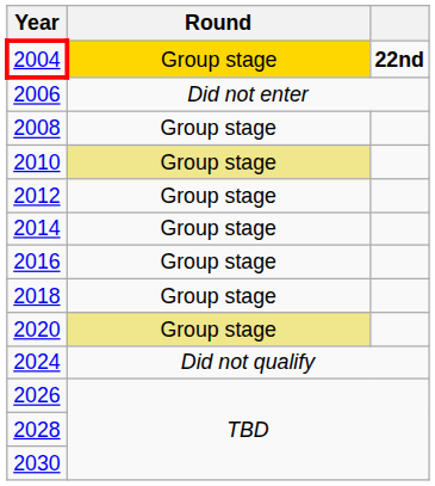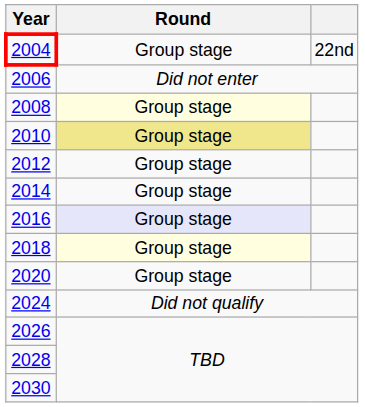2004 | Round: gold background -> no background
2004 | column 3: bold -> normal
2008 | Round: no background -> lightyellow background
2016 | Round: no background -> lavender background
2018 | Round: no background -> lightyellow background
2020 | Round: khaki background -> no background
